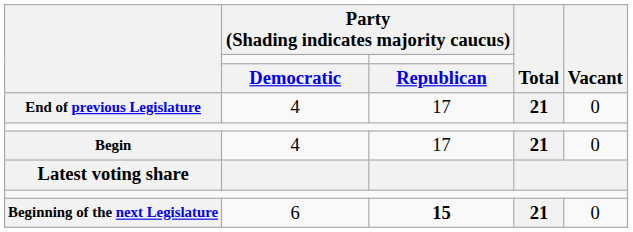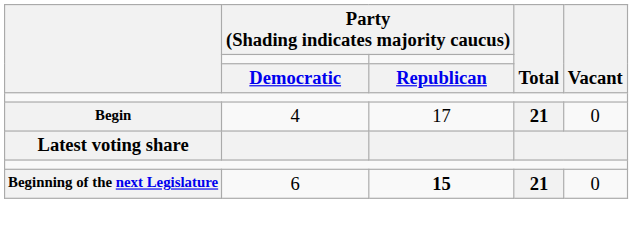- row: End of previous Legislature | 4 | 17 | 21 | 0
